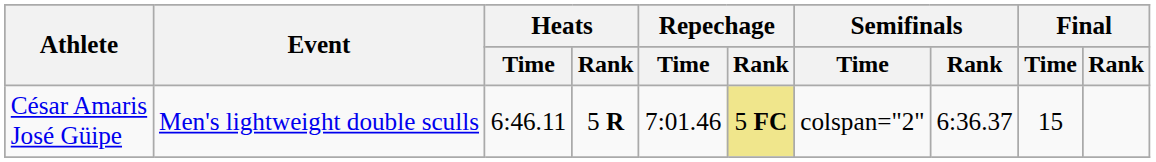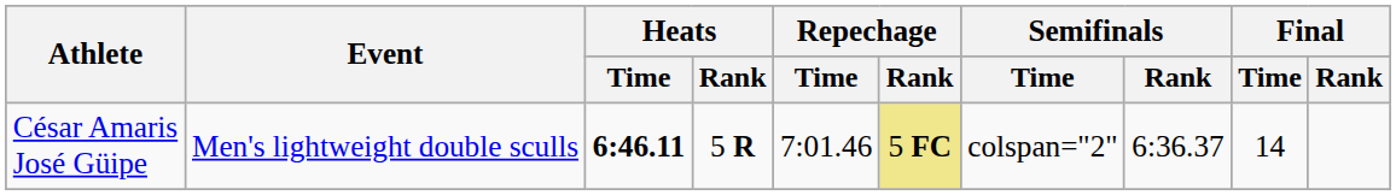César Amaris José Güipe | Heats / Time: normal -> bold
César Amaris José Güipe | Final / Time: 15 -> 14
